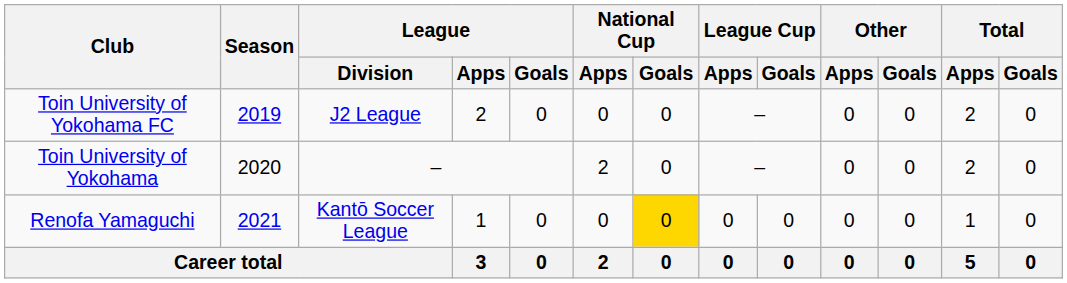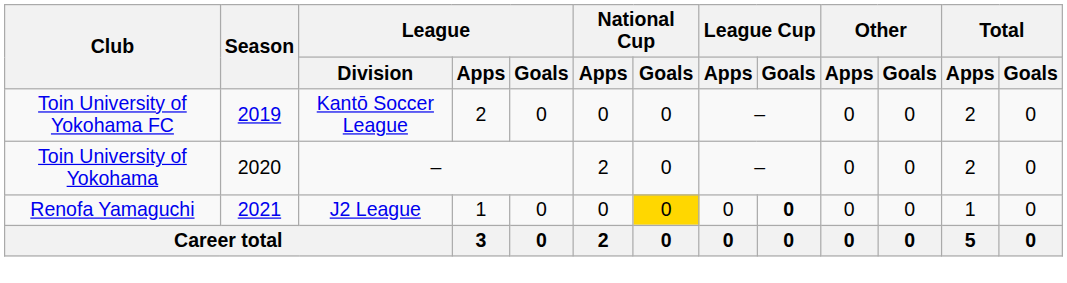Toin University of Yokohama FC | League / Division: J2 League -> Kantō Soccer League
Renofa Yamaguchi | League / Division: Kantō Soccer League -> J2 League
Renofa Yamaguchi | League Cup / Goals: normal -> bold
